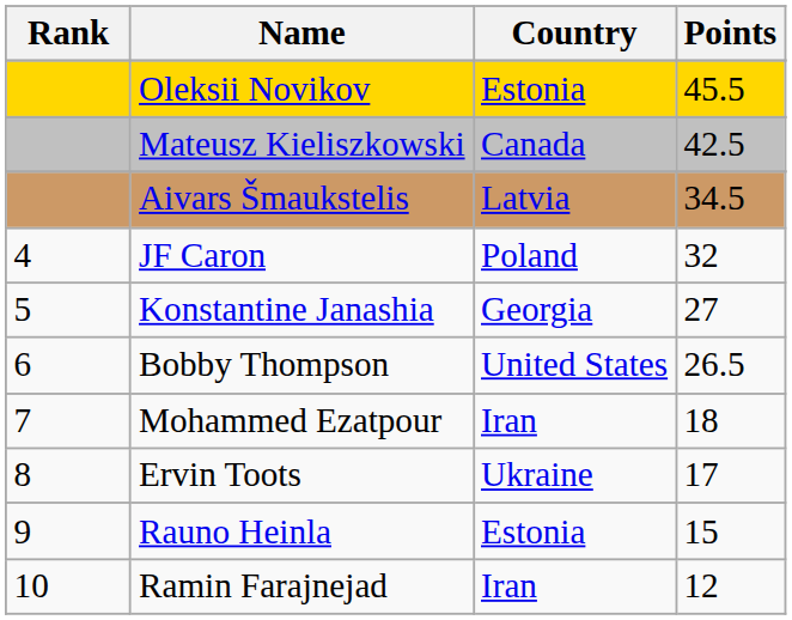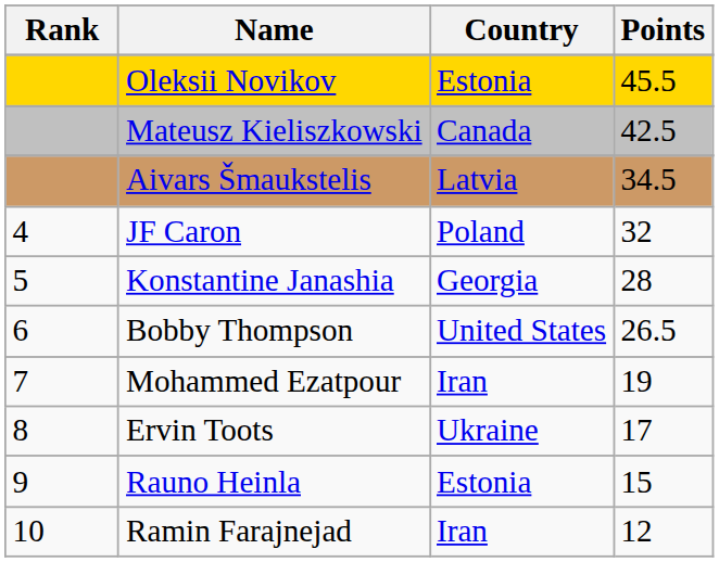Konstantine Janashia | Points: 27 -> 28
Mohammed Ezatpour | Points: 18 -> 19
